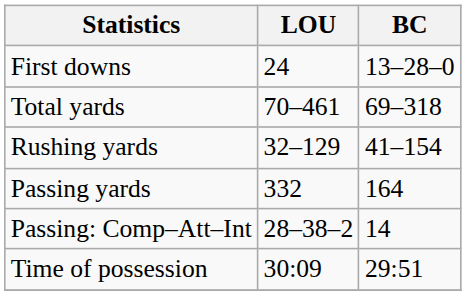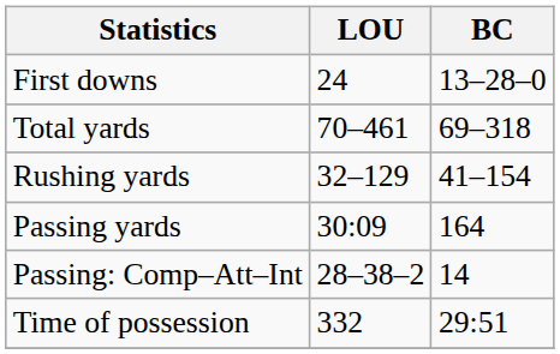Passing yards | LOU: 332 -> 30:09
Time of possession | LOU: 30:09 -> 332
